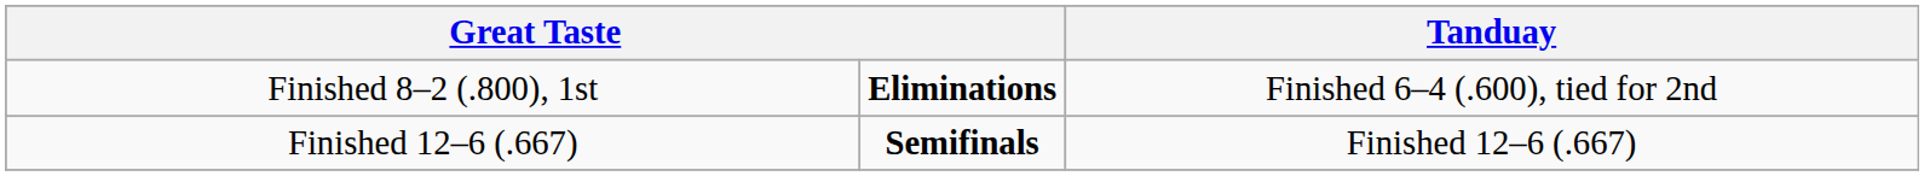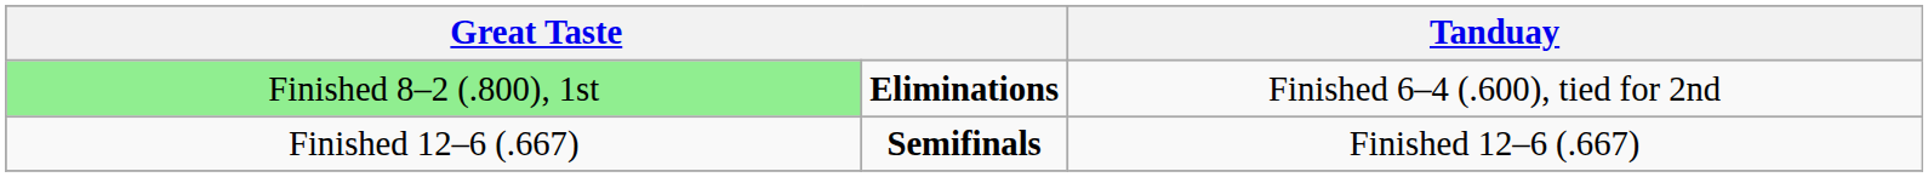Finished 8–2 (.800), 1st | column 1: no background -> lightgreen background
